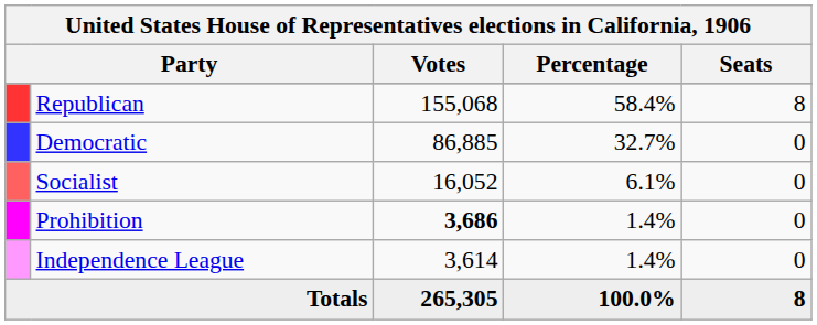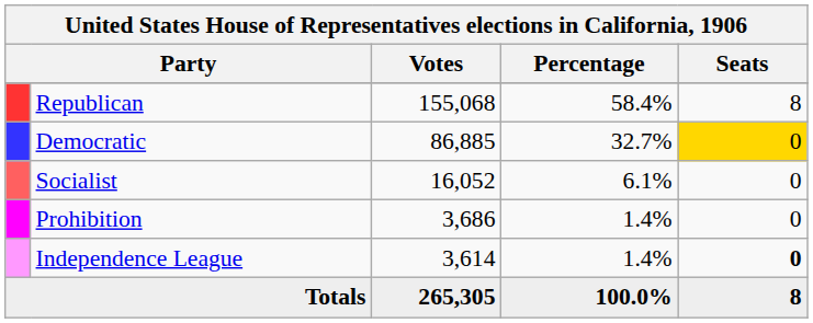Democratic | Seats: no background -> gold background
Prohibition | Votes: bold -> normal
Independence League | Seats: normal -> bold
